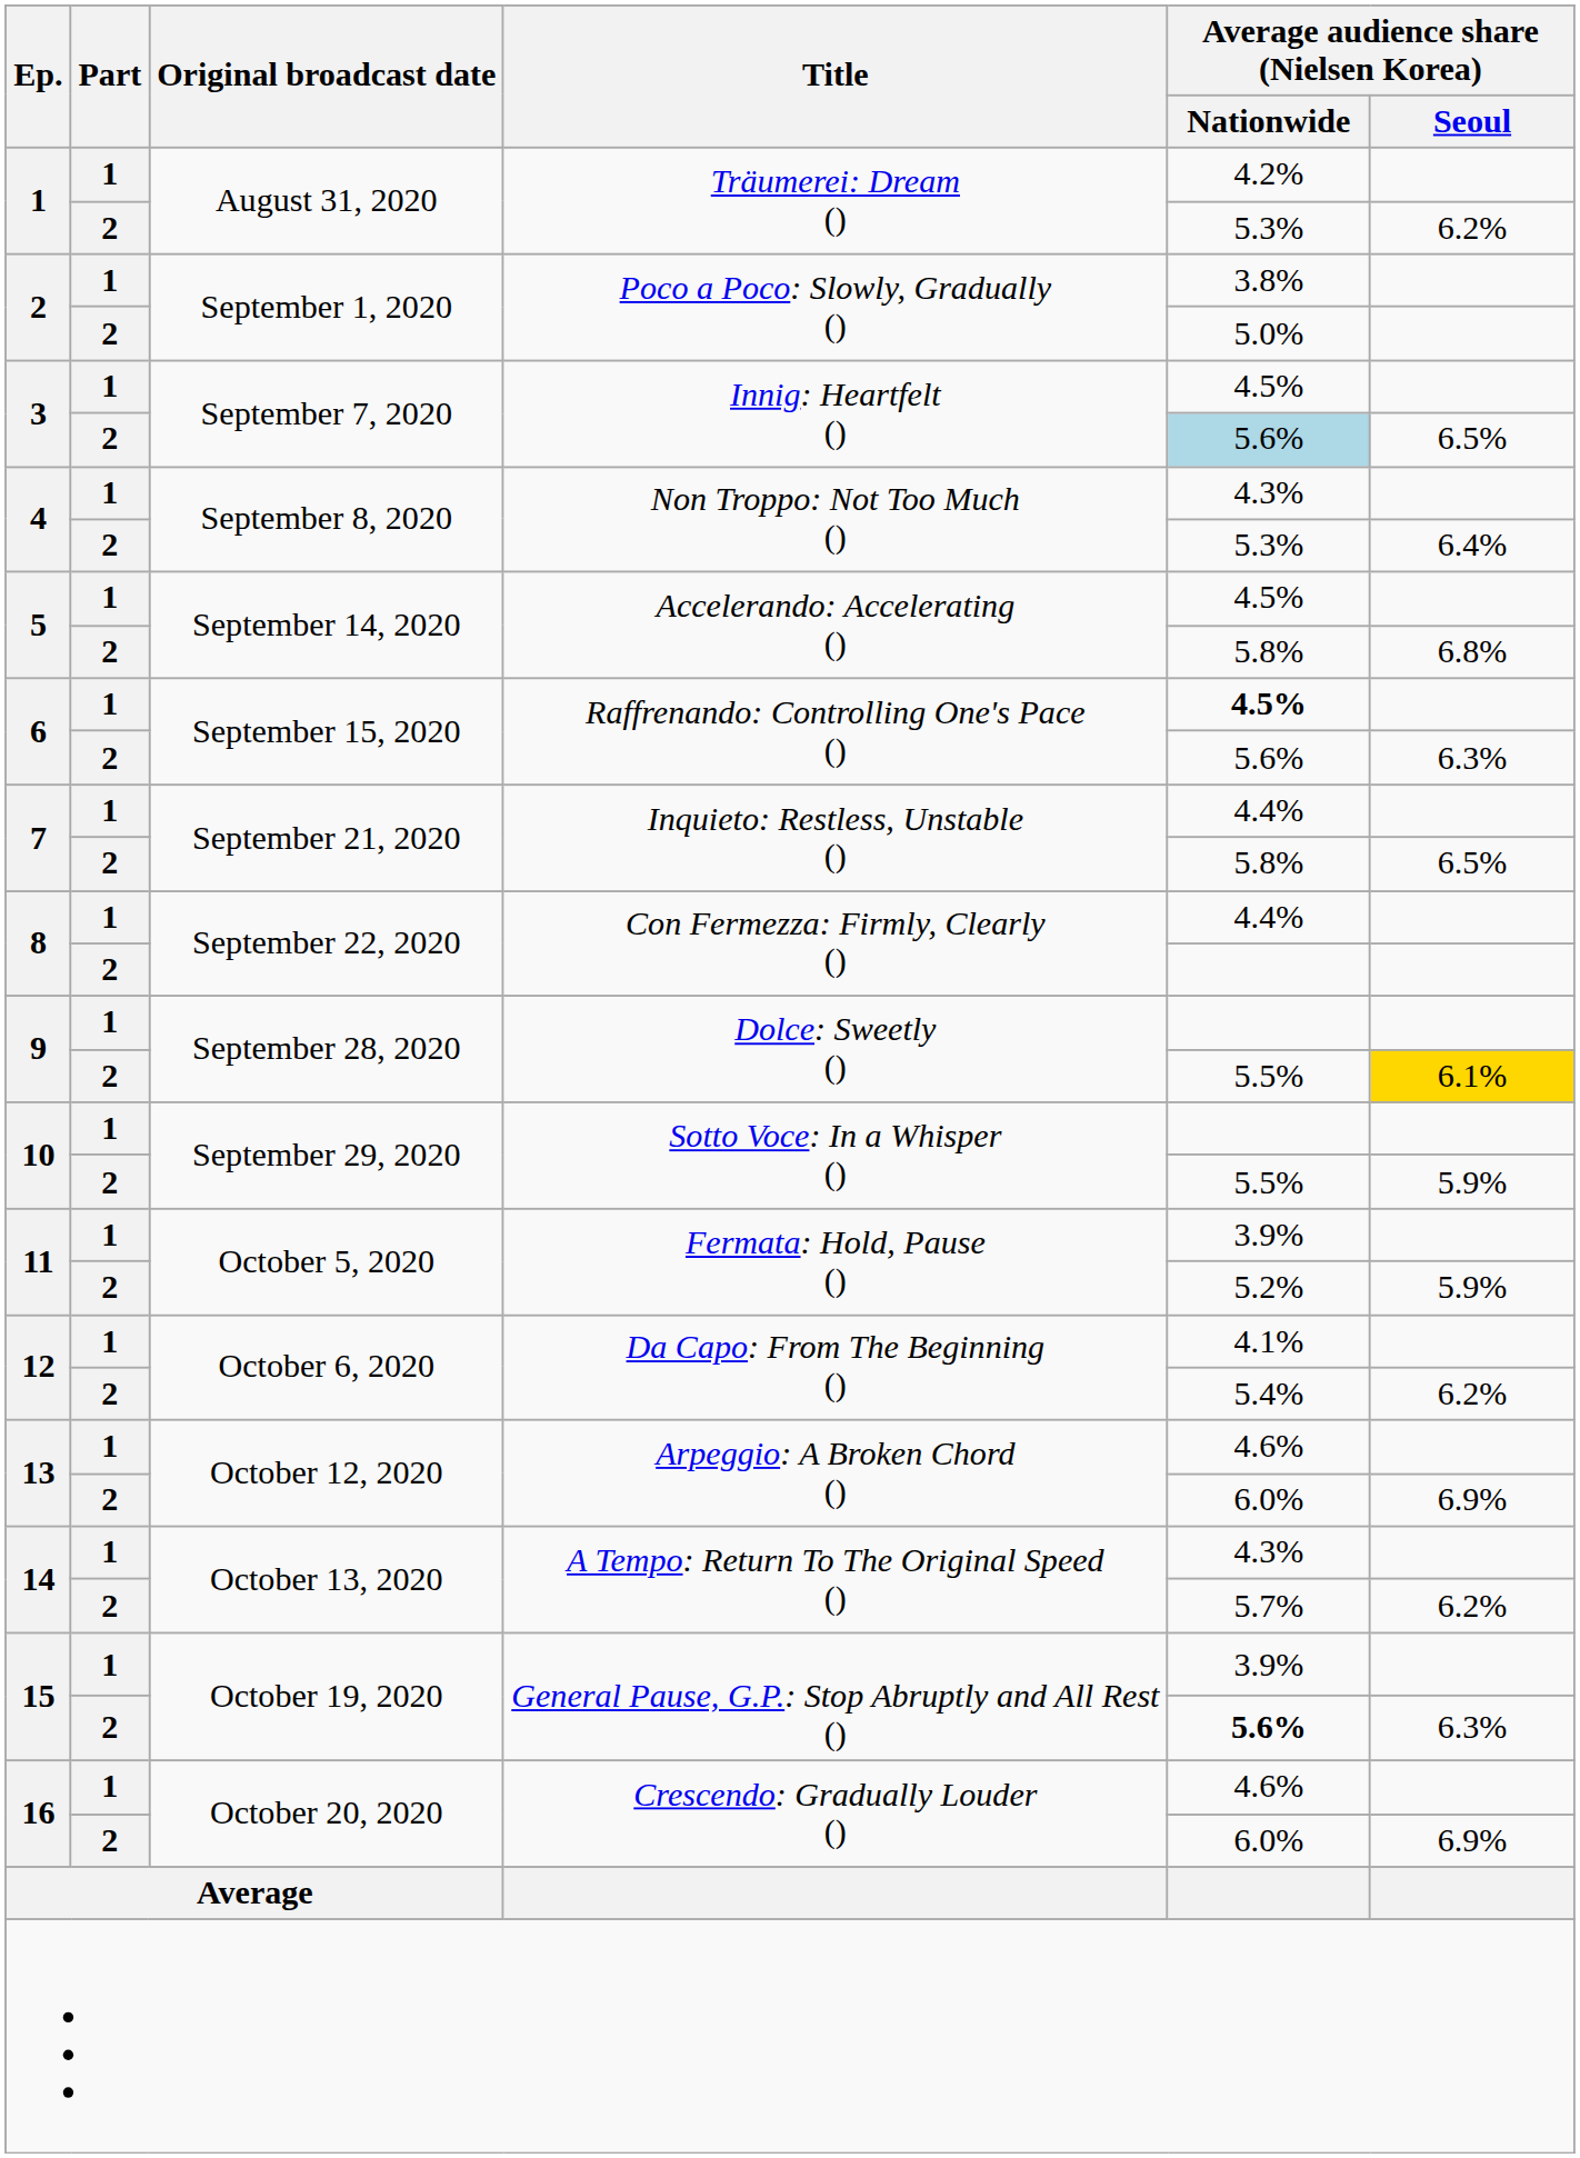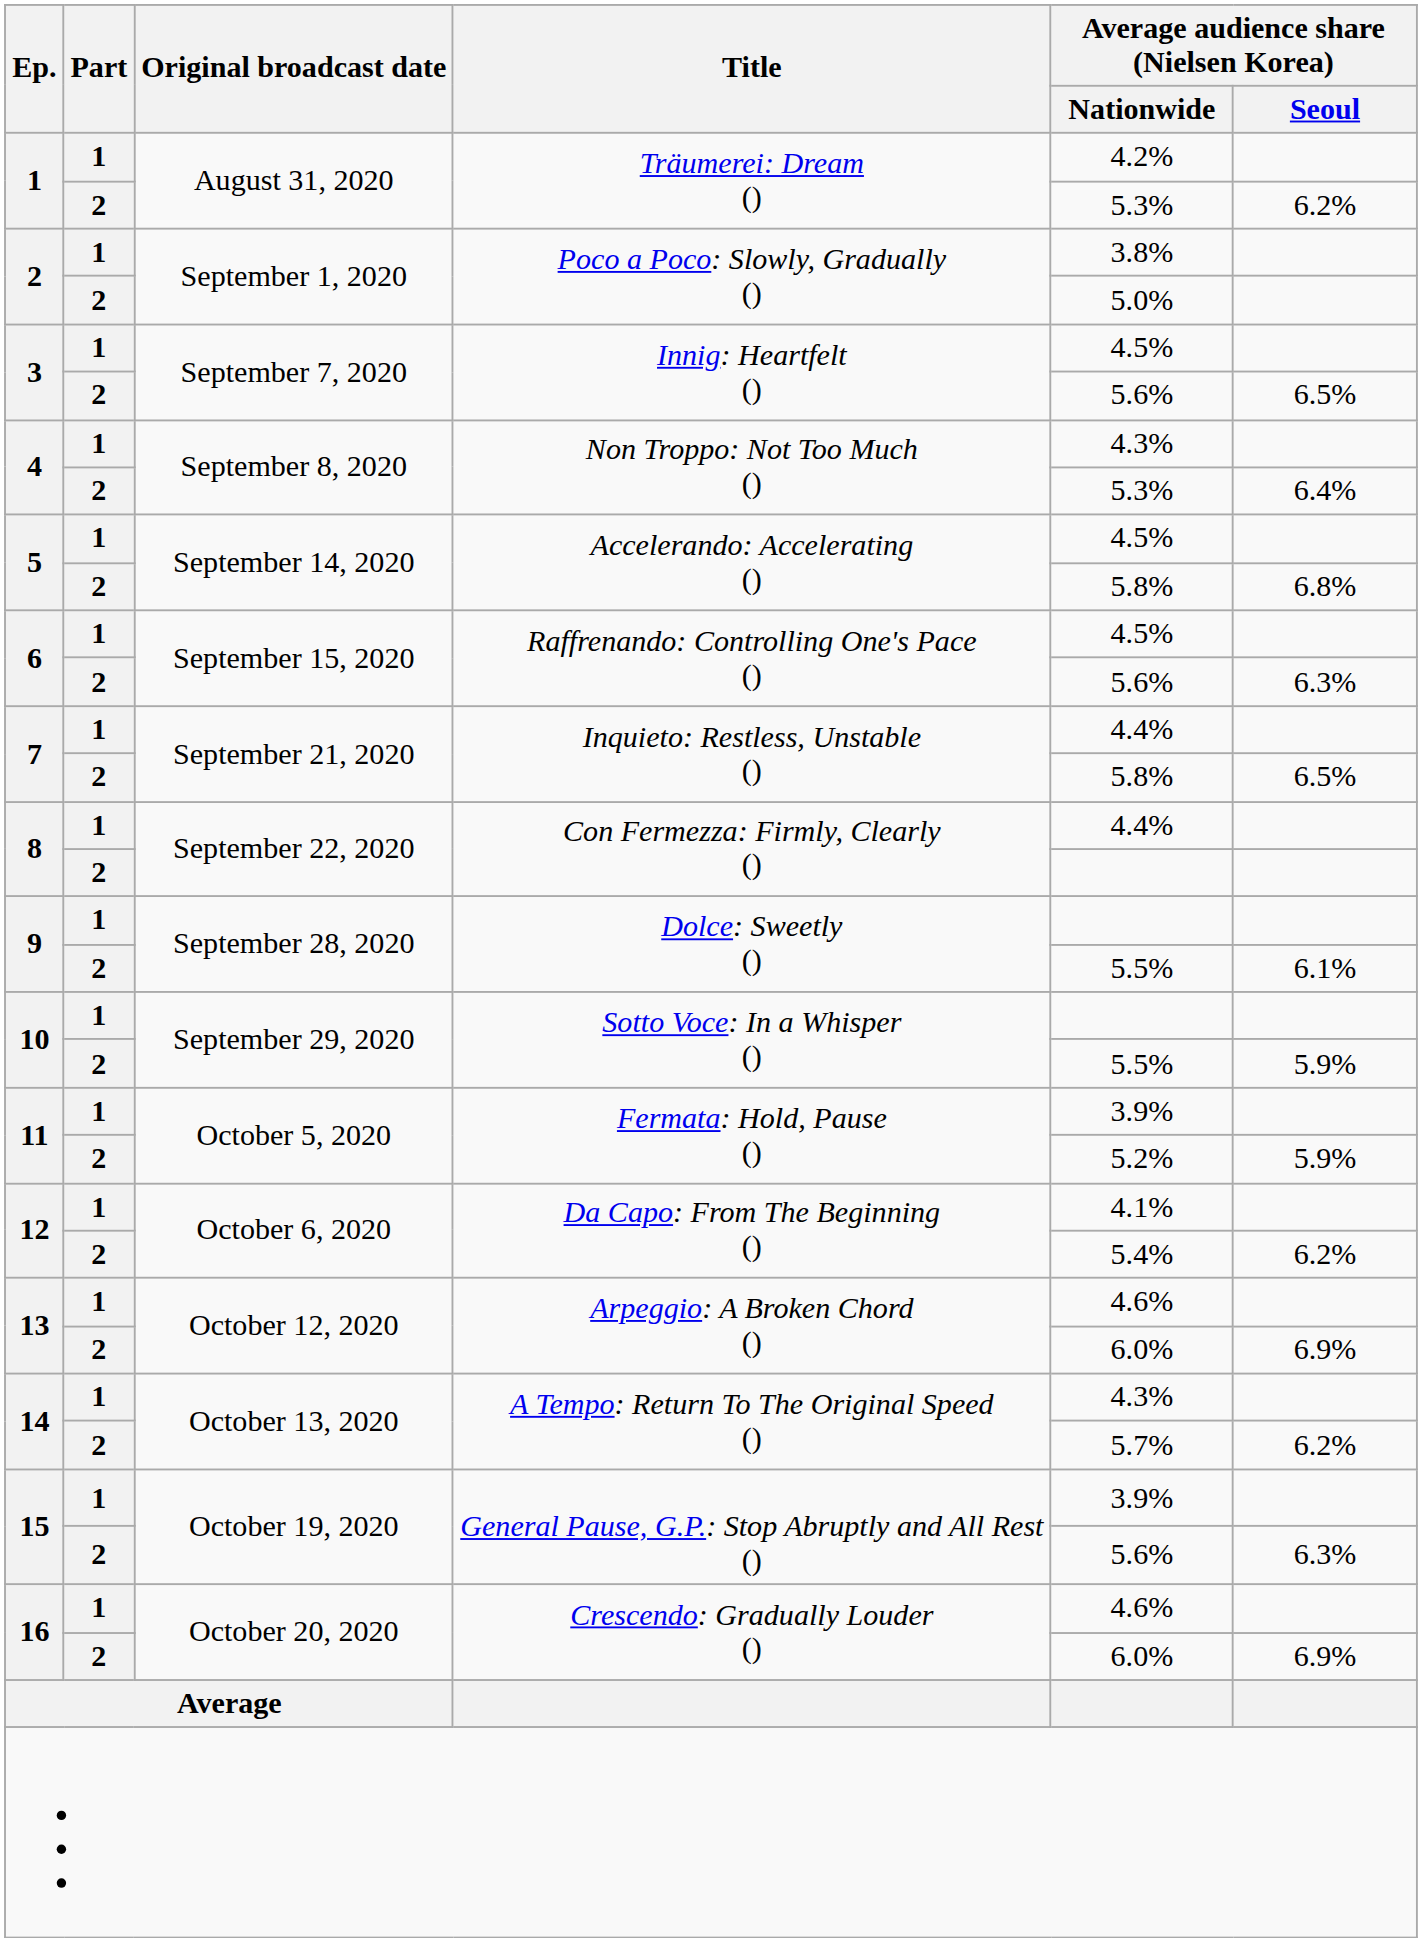3 / 2 | Average audience share (Nielsen Korea) / Nationwide: lightblue background -> no background
6 / 1 | Average audience share (Nielsen Korea) / Nationwide: bold -> normal
9 / 2 | Average audience share (Nielsen Korea) / Seoul: gold background -> no background
15 / 2 | Average audience share (Nielsen Korea) / Nationwide: bold -> normal
